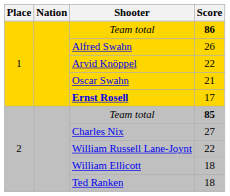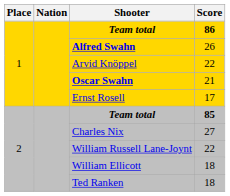Team total / 86 | Shooter: normal -> bold
Alfred Swahn | Shooter: normal -> bold
Oscar Swahn | Shooter: normal -> bold
Ernst Rosell | Shooter: bold -> normal
Team total / 85 | Shooter: normal -> bold
